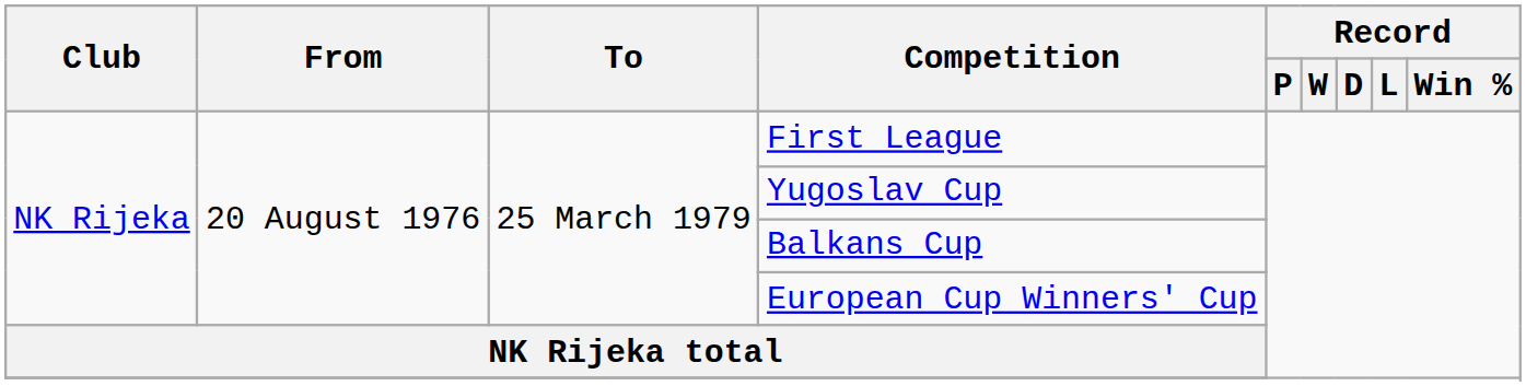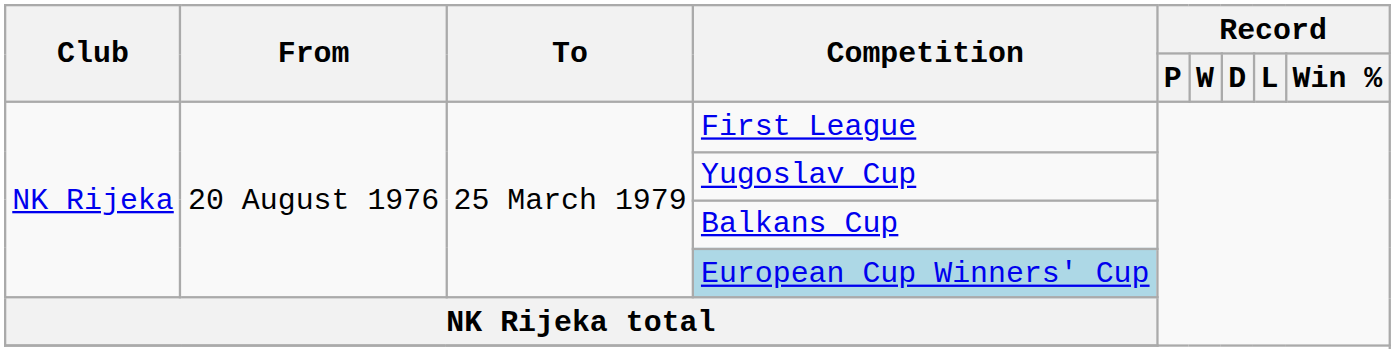European Cup Winners' Cup | Competition: no background -> lightblue background
